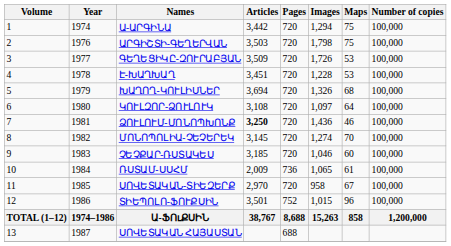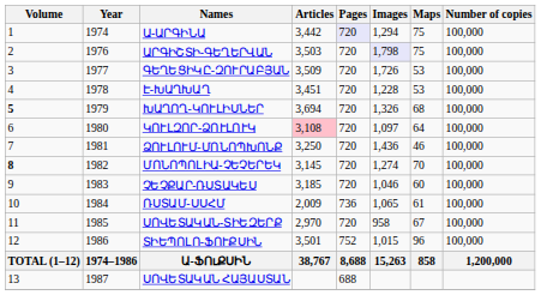Ա-ԱՐԳԻՆԱ | Pages: no background -> lavender background
ԱՐԳԻՇՏԻ-ԳԵՂԵՐՎԱՆ | Images: no background -> lavender background
ԽԱՂՈՂ-ԿՈՒԼԻՍՆԵՐ | Volume: normal -> bold
ԿՈՒԼԶՈՐ-ՁՈՒԼՈՒԿ | Articles: no background -> pink background
ՁՈՒԼՈՒՄ-ՄՈՆՈՊԽՈՆՔ | Articles: bold -> normal
ՄՈՆՈՊՈԼԻԱ-ՉԵՉԵՐԵԿ | Volume: normal -> bold
